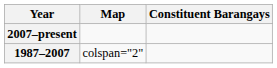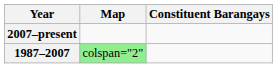1987–2007 | Map: no background -> lightgreen background
